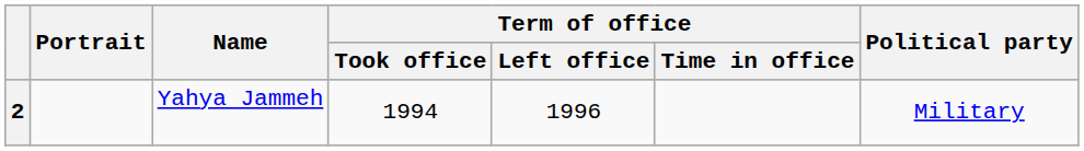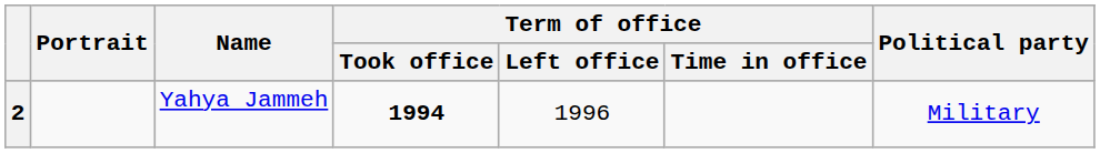2 | Term of office / Took office: normal -> bold
